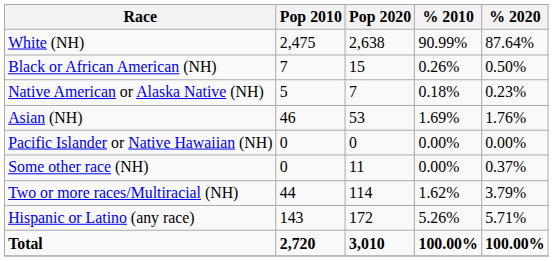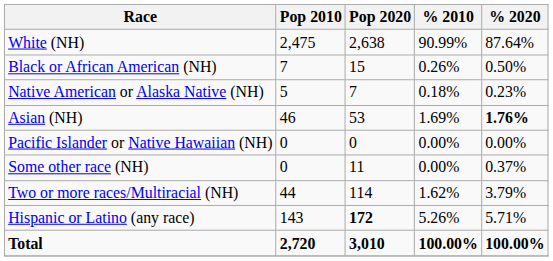Asian (NH) | % 2020: normal -> bold
Hispanic or Latino (any race) | Pop 2020: normal -> bold
